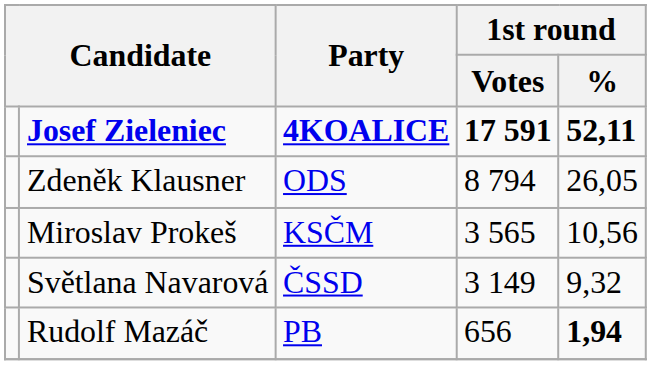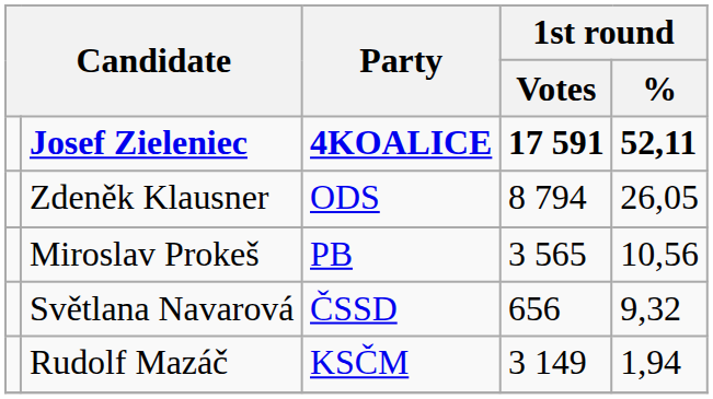Miroslav Prokeš | Party: KSČM -> PB
Světlana Navarová | 1st round / Votes: 3 149 -> 656
Rudolf Mazáč | Party: PB -> KSČM
Rudolf Mazáč | 1st round / Votes: 656 -> 3 149
Rudolf Mazáč | 1st round / %: bold -> normal
